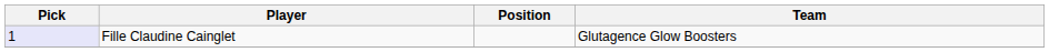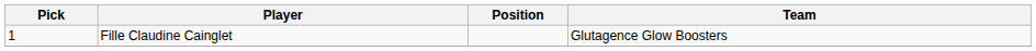Fille Claudine Cainglet | Pick: lavender background -> no background
